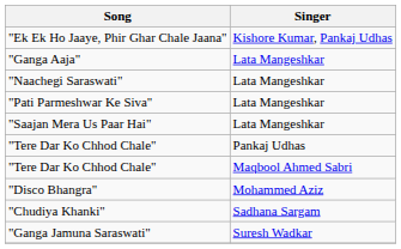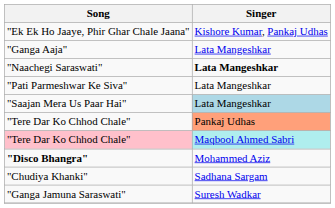row 4 | Singer: normal -> bold
row 6 | Singer: no background -> lightblue background
row 7 | Singer: no background -> lightsalmon background
row 8 | Song: no background -> pink background
row 8 | Singer: no background -> paleturquoise background
row 9 | Song: normal -> bold
